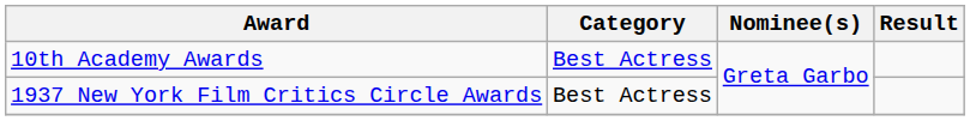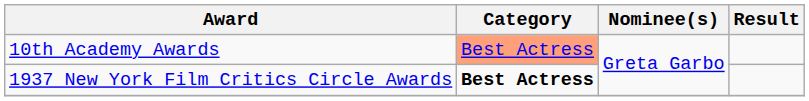10th Academy Awards | Category: no background -> lightsalmon background
1937 New York Film Critics Circle Awards | Category: normal -> bold
